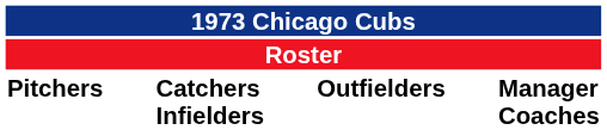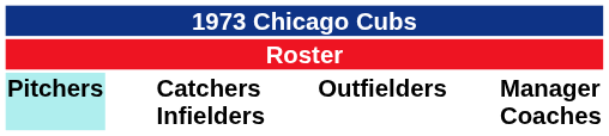Pitchers | column 1: no background -> paleturquoise background
